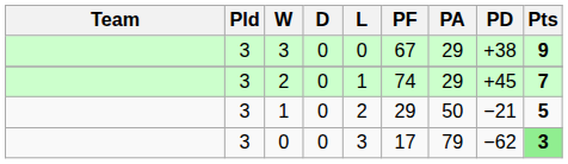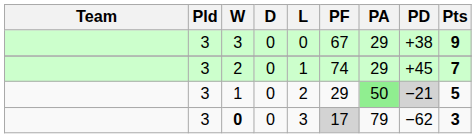row 4 | PA: no background -> lightgreen background
row 4 | PD: no background -> lightgrey background
row 5 | W: normal -> bold
row 5 | PF: no background -> lightgrey background
row 5 | Pts: lightgreen background -> no background
